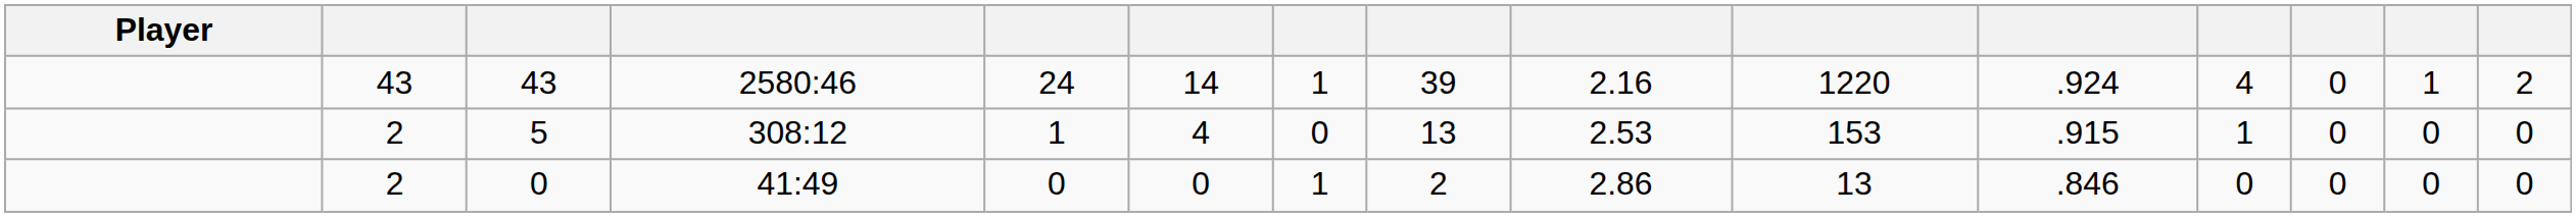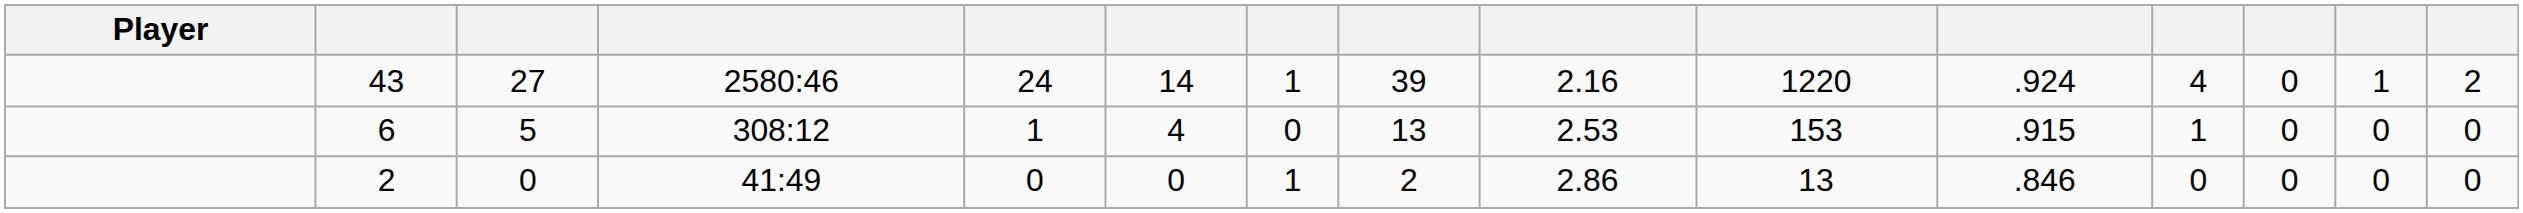row 2 | column 3: 43 -> 27
row 3 | column 2: 2 -> 6
